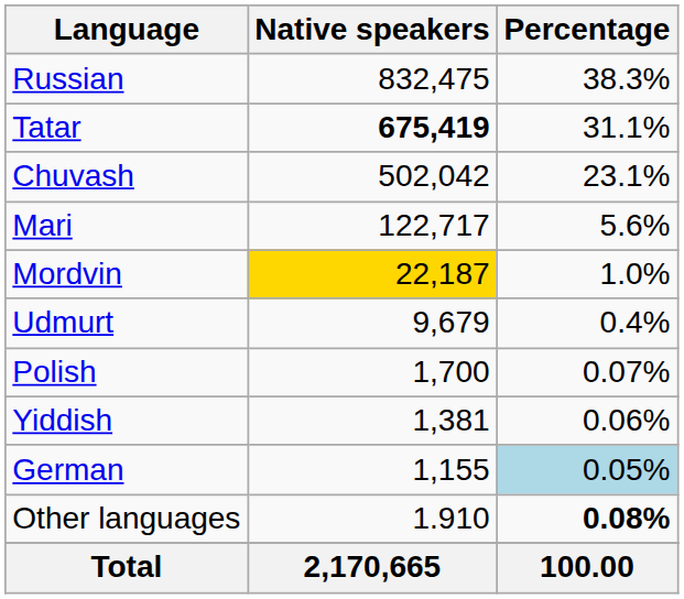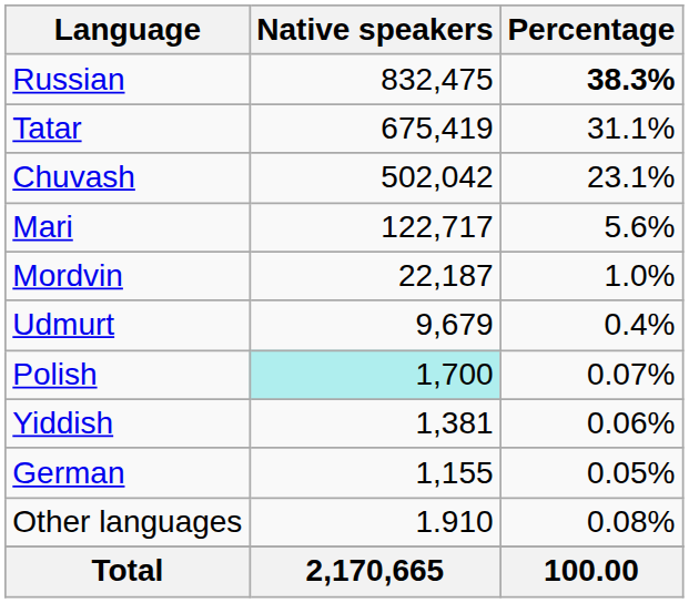Russian | Percentage: normal -> bold
Tatar | Native speakers: bold -> normal
Mordvin | Native speakers: gold background -> no background
Polish | Native speakers: no background -> paleturquoise background
German | Percentage: lightblue background -> no background
Other languages | Percentage: bold -> normal
